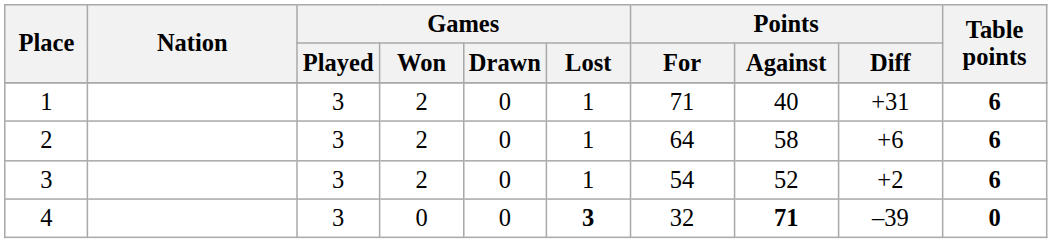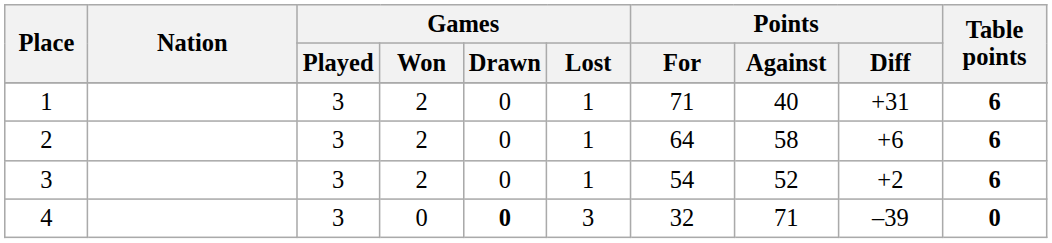4 | Games / Drawn: normal -> bold
4 | Games / Lost: bold -> normal
4 | Points / Against: bold -> normal
